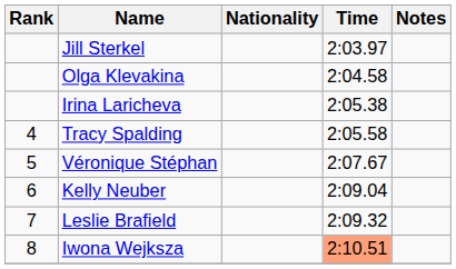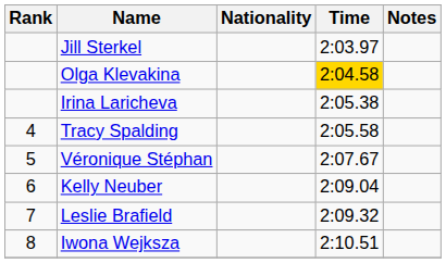Olga Klevakina | Time: no background -> gold background
Iwona Wejksza | Time: lightsalmon background -> no background
